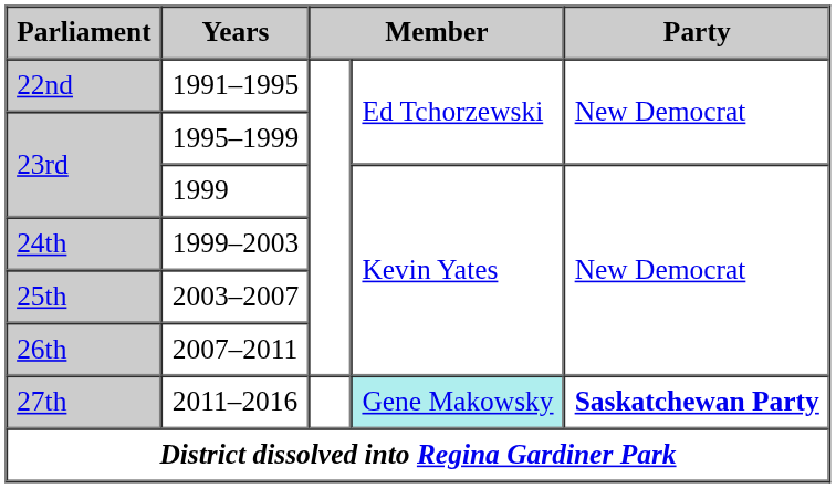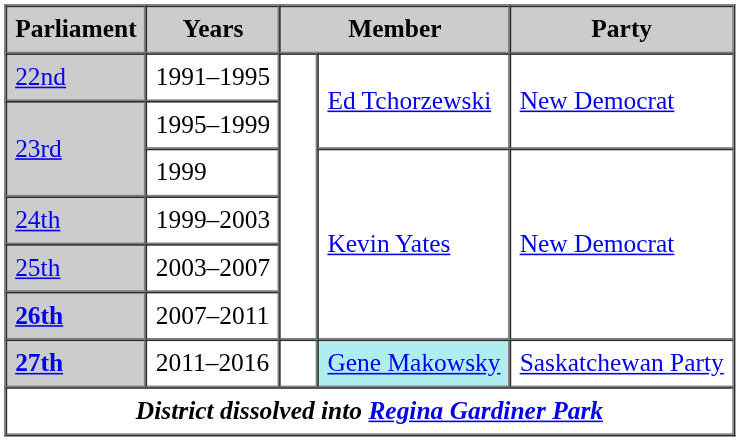2007–2011 | Parliament: normal -> bold
2011–2016 | Parliament: normal -> bold
2011–2016 | Party: bold -> normal
